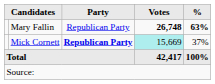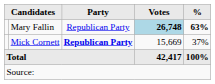Mary Fallin | Votes: no background -> lightblue background
Mick Cornett | Votes: paleturquoise background -> no background
